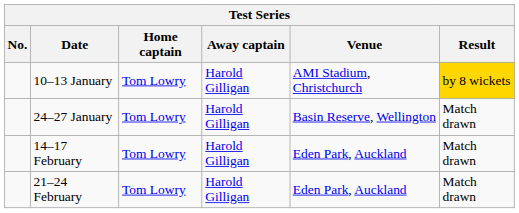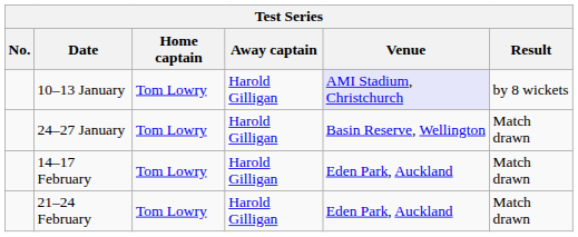10–13 January | Venue: no background -> lavender background
10–13 January | Result: gold background -> no background
